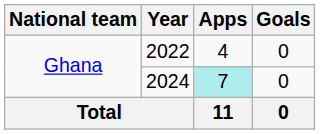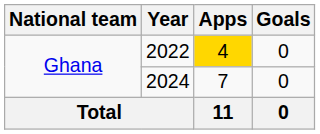2022 | Apps: no background -> gold background
2024 | Apps: paleturquoise background -> no background
